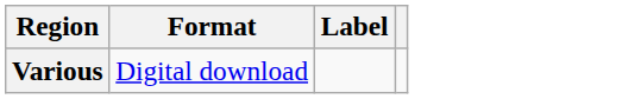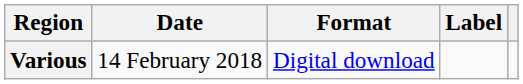+ column: Date | 14 February 2018
